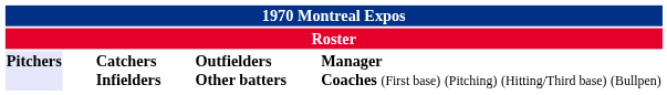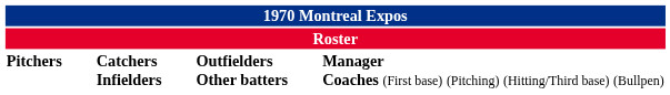Pitchers | column 1: lavender background -> no background
